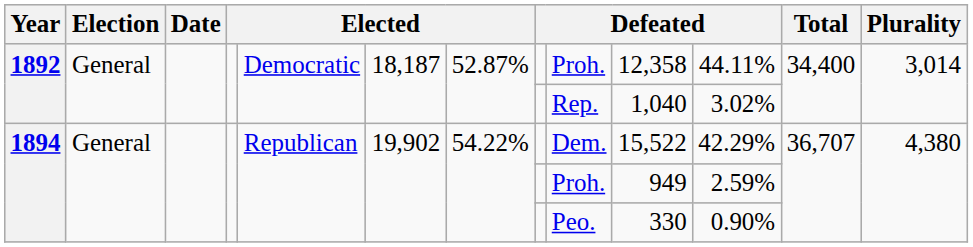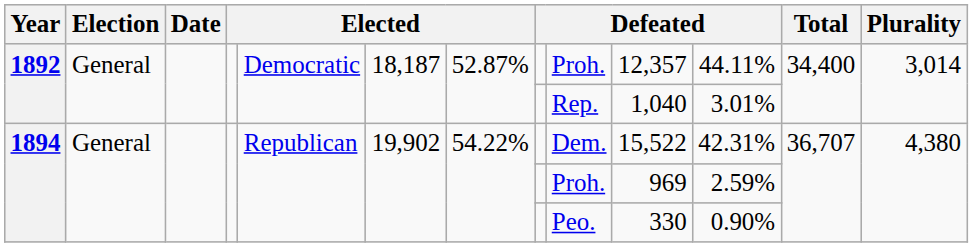row 2 | column 10: 12,358 -> 12,357
row 3 | column 11: 3.02% -> 3.01%
row 4 | column 11: 42.29% -> 42.31%
row 5 | column 10: 949 -> 969
